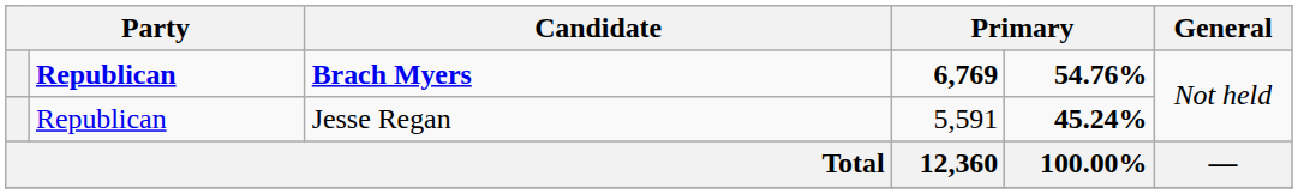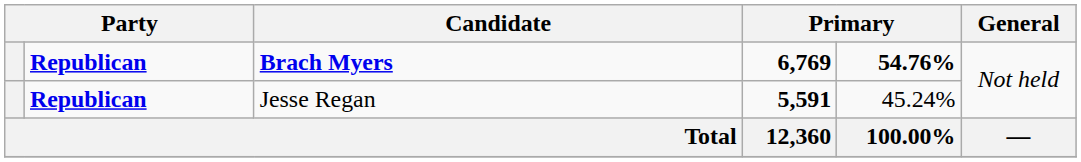Jesse Regan | column 2: normal -> bold
Jesse Regan | column 4: normal -> bold
Jesse Regan | column 5: bold -> normal
